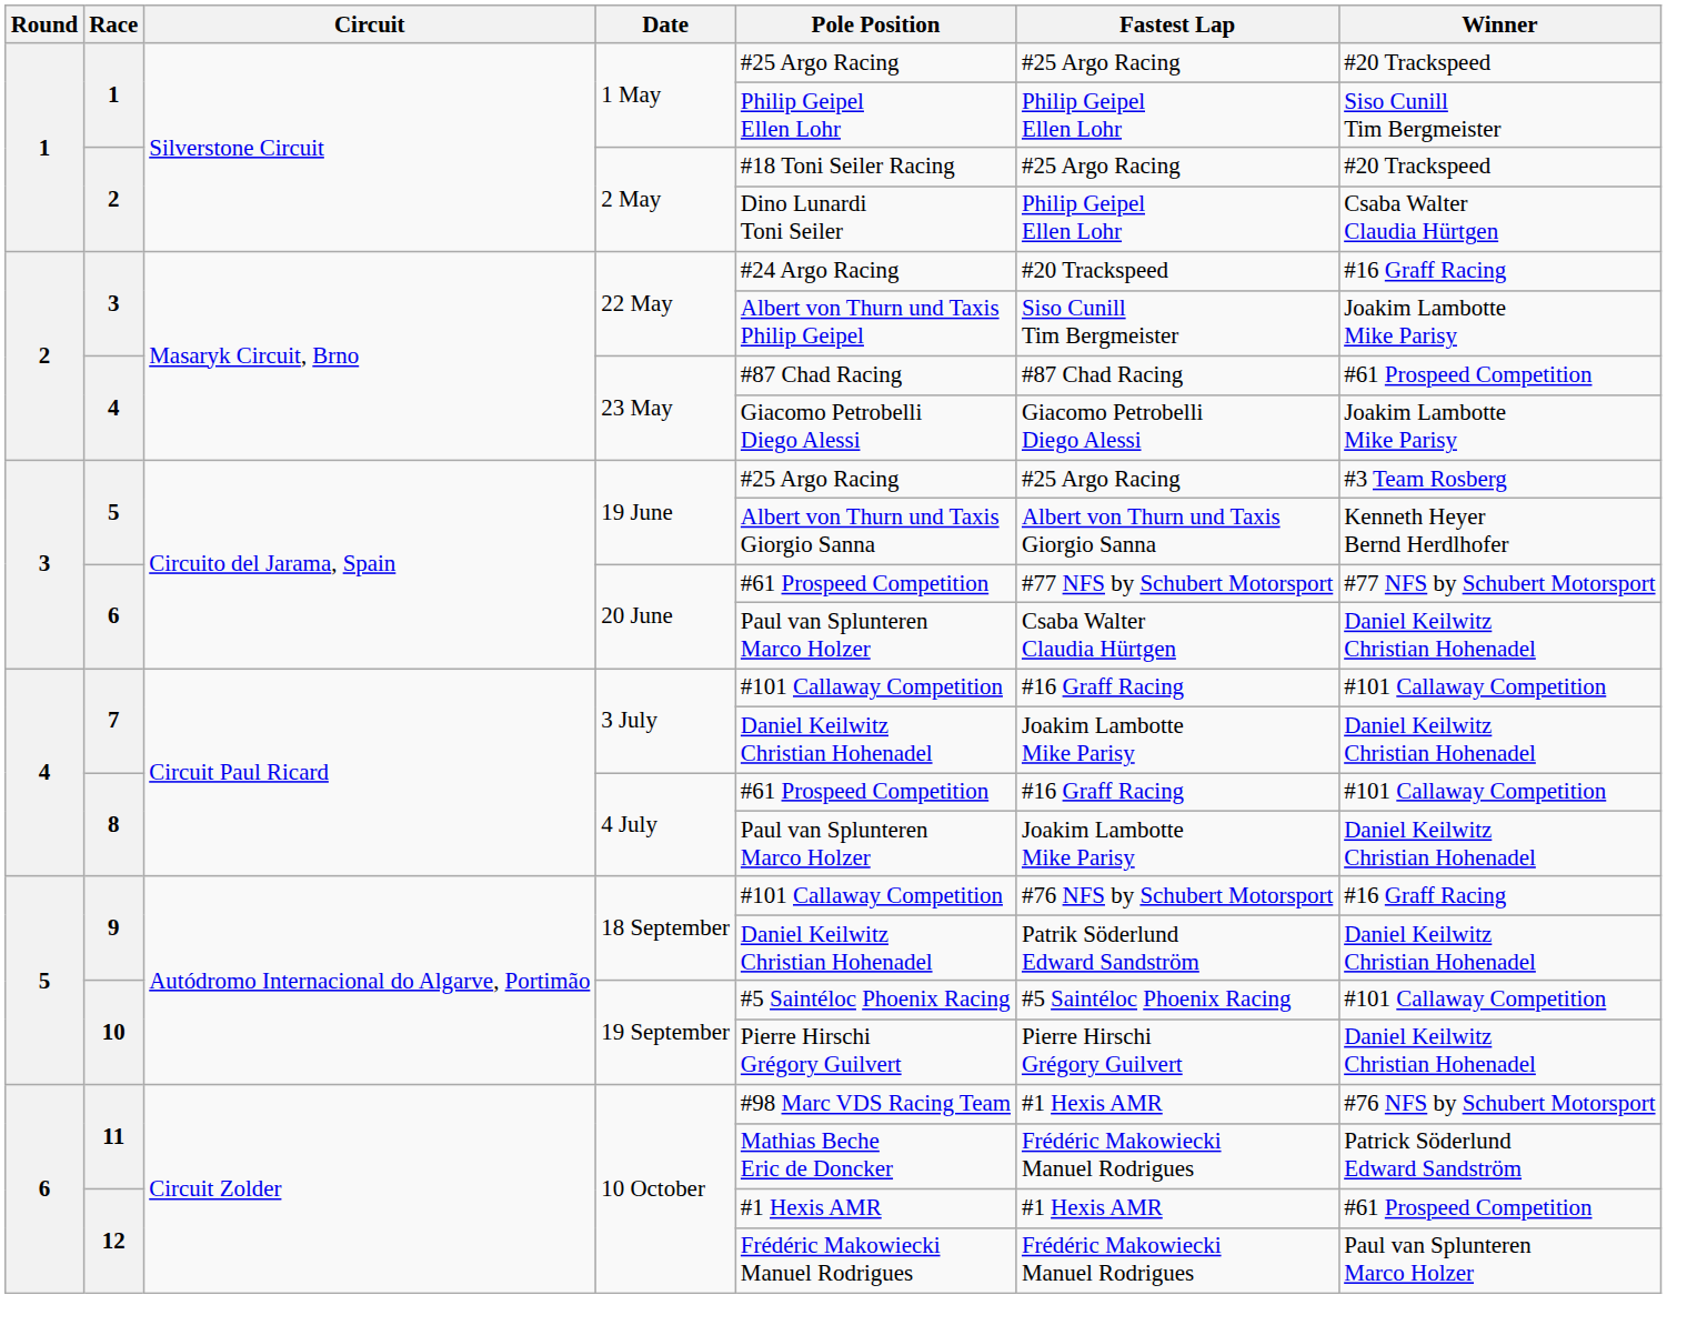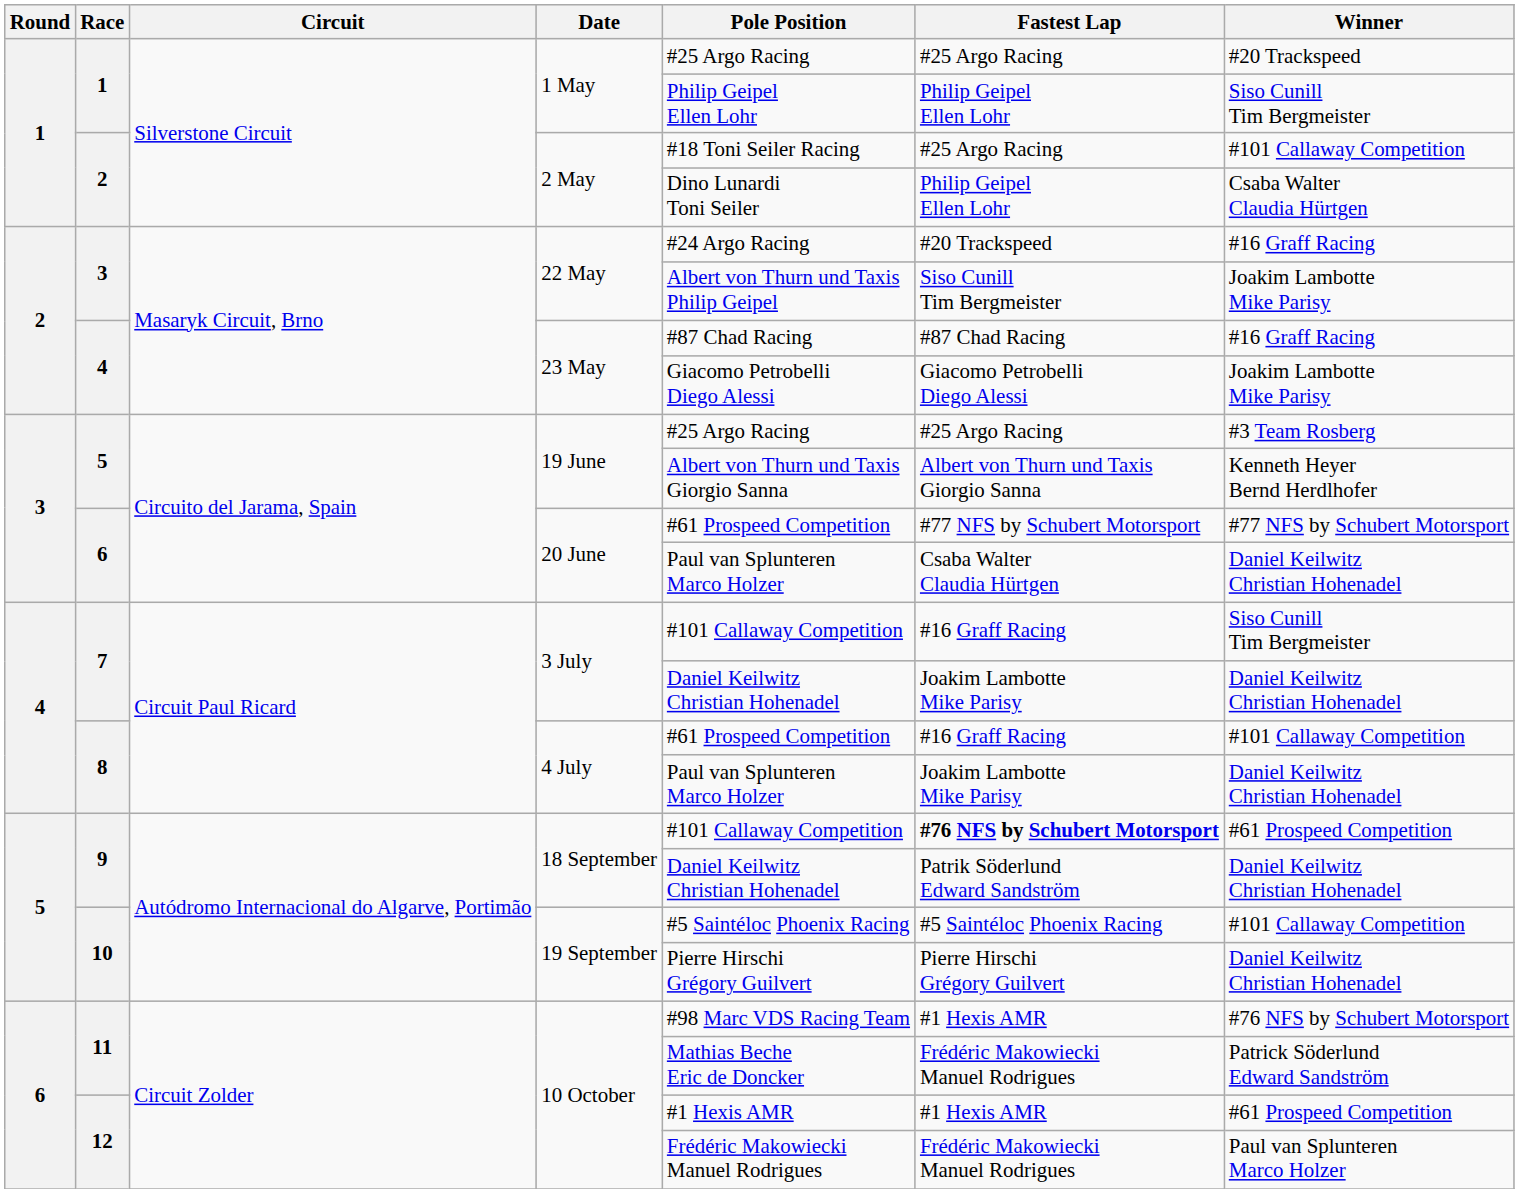row 4 | Winner: #20 Trackspeed -> #101 Callaway Competition
row 8 | Winner: #61 Prospeed Competition -> #16 Graff Racing
row 14 | Winner: #101 Callaway Competition -> Siso Cunill Tim Bergmeister
row 18 | Fastest Lap: normal -> bold
row 18 | Winner: #16 Graff Racing -> #61 Prospeed Competition
